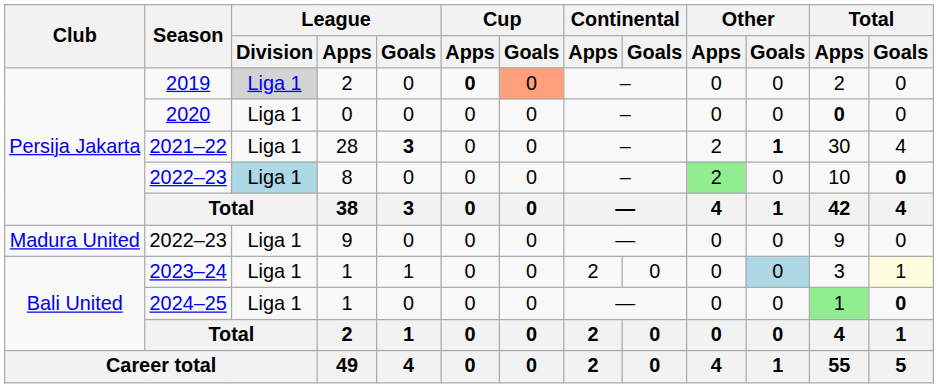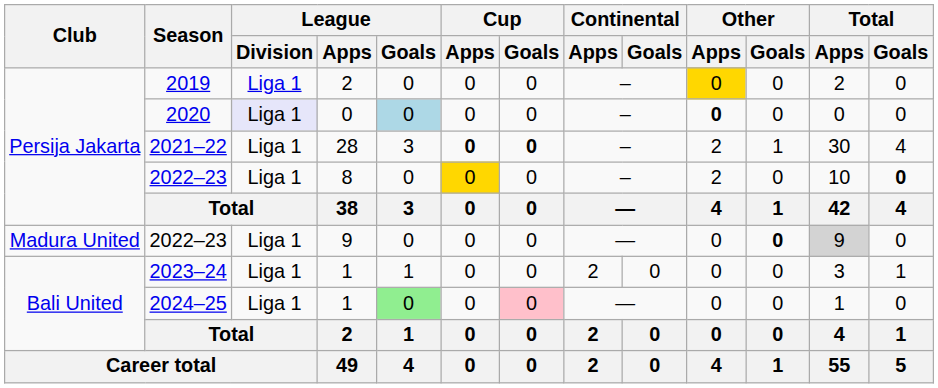2019 | League / Division: lightgrey background -> no background
2019 | Cup / Apps: bold -> normal
2019 | Cup / Goals: lightsalmon background -> no background
2019 | Other / Apps: no background -> gold background
2020 | League / Division: no background -> lavender background
2020 | League / Goals: no background -> lightblue background
2020 | Other / Apps: normal -> bold
2020 | Total / Apps: bold -> normal
2021–22 | League / Goals: bold -> normal
2021–22 | Cup / Apps: normal -> bold
2021–22 | Cup / Goals: normal -> bold
2021–22 | Other / Goals: bold -> normal
2022–23 / 8 | League / Division: lightblue background -> no background
2022–23 / 8 | Cup / Apps: no background -> gold background
2022–23 / 8 | Other / Apps: lightgreen background -> no background
2022–23 / 9 | Other / Goals: normal -> bold
2022–23 / 9 | Total / Apps: no background -> lightgrey background
2023–24 | Other / Goals: lightblue background -> no background
2023–24 | Total / Goals: lightyellow background -> no background
2024–25 | League / Goals: no background -> lightgreen background
2024–25 | Cup / Goals: no background -> pink background
2024–25 | Total / Apps: lightgreen background -> no background
2024–25 | Total / Goals: bold -> normal
